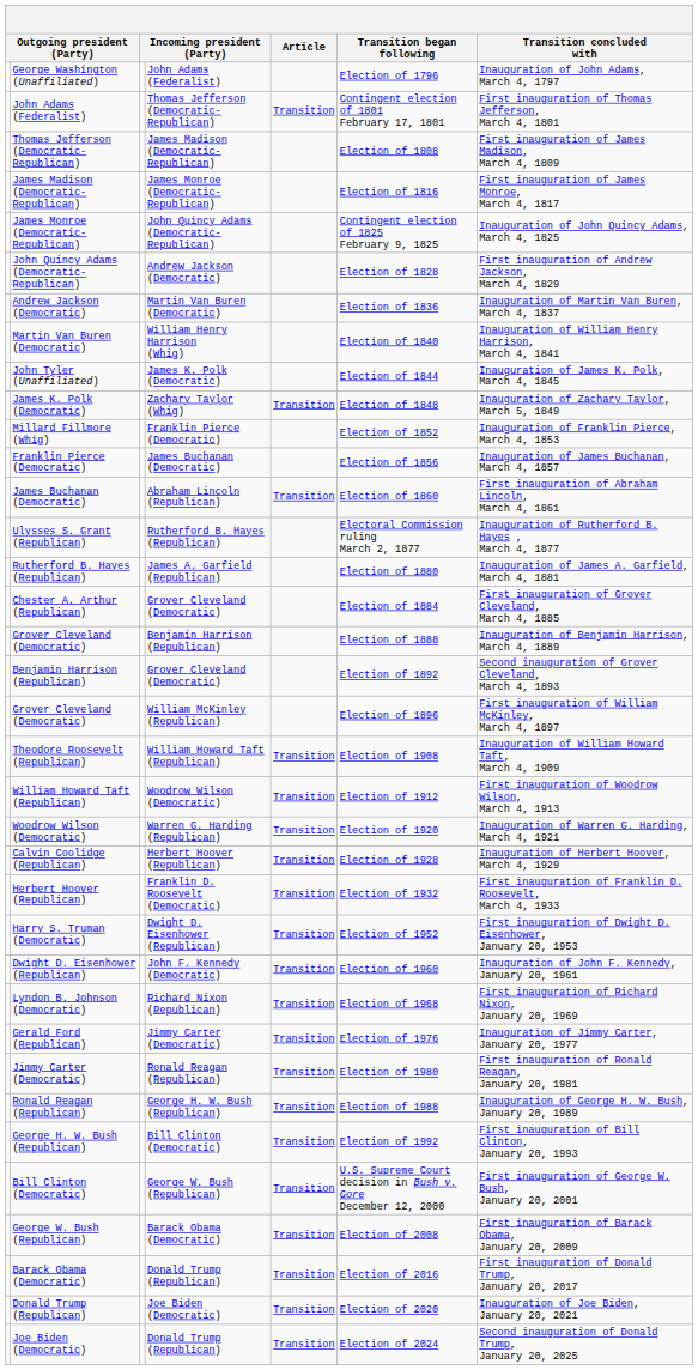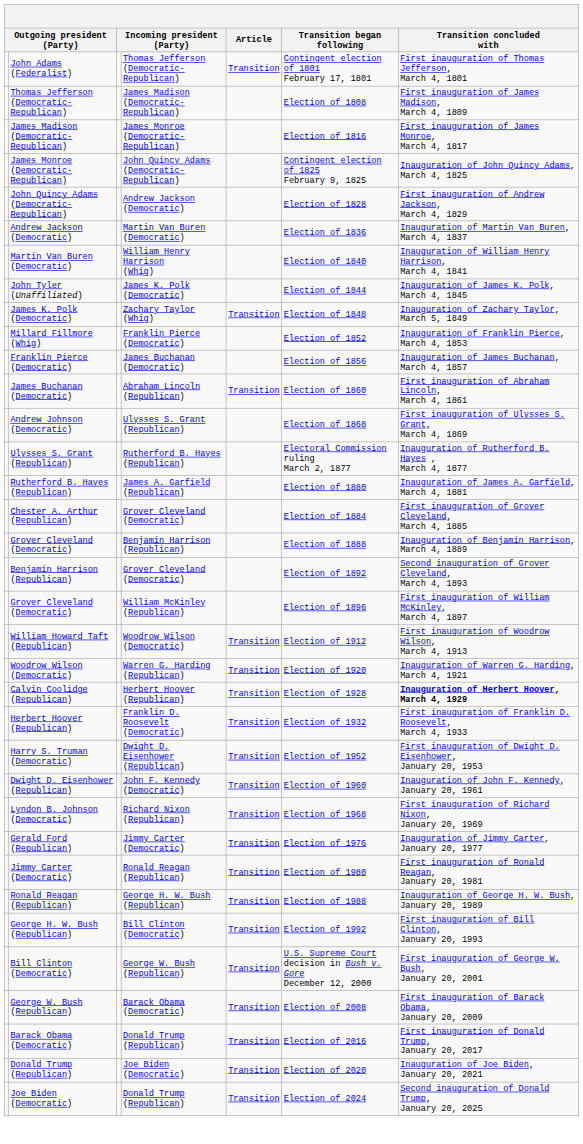- row: George Washington (Unaffiliated) | John Adams (Federalist) | Election of 1796 | Inauguration of John Adams, March 4, 1797
+ row: Andrew Johnson (Democratic) | Ulysses S. Grant (Republican) | Election of 1868 | First inauguration of Ulysses S. Grant, March 4, 1869
- row: Theodore Roosevelt (Republican) | William Howard Taft (Republican) | Transition | Election of 1908 | Inauguration of William Howard Taft, March 4, 1909
Calvin Coolidge (Republican) | Transition concluded with: normal -> bold
